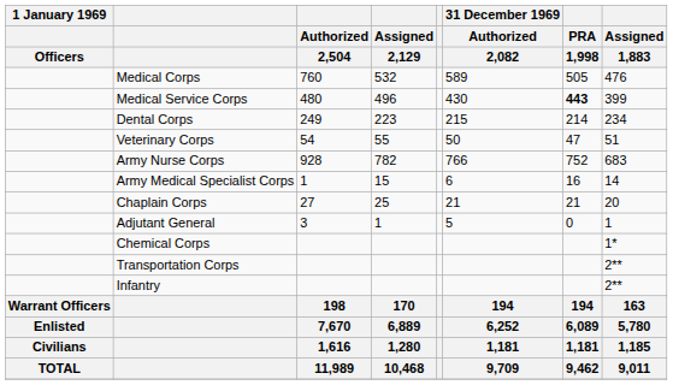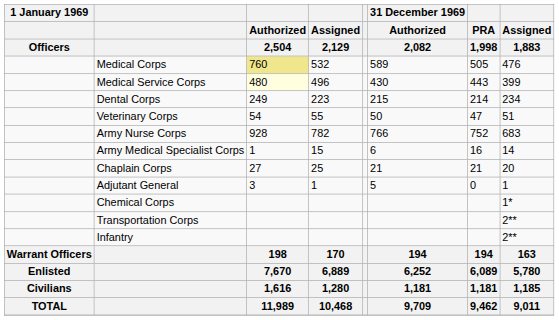Medical Corps | Authorized / 2,504: no background -> khaki background
Medical Service Corps | Authorized / 2,504: no background -> lightyellow background
Medical Service Corps | PRA / 1,998: bold -> normal
